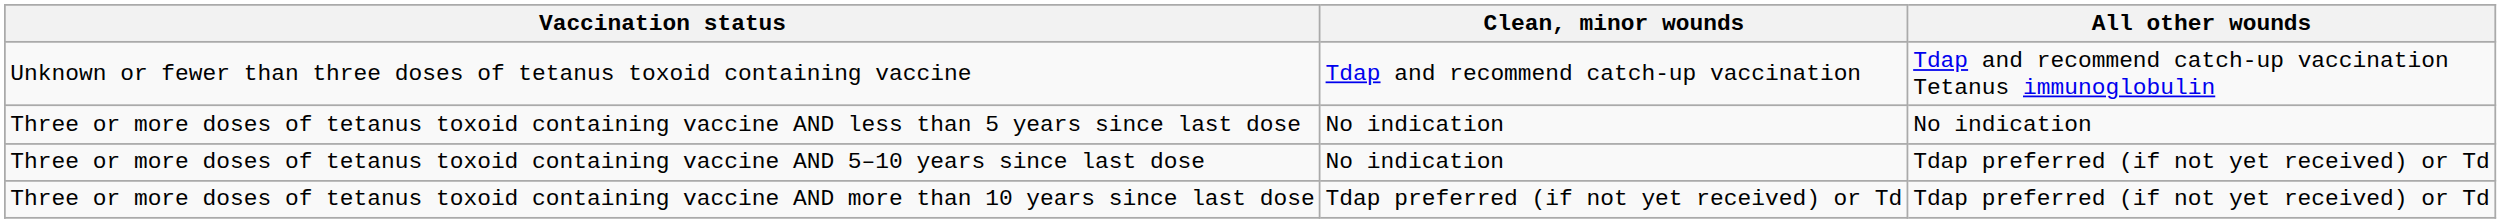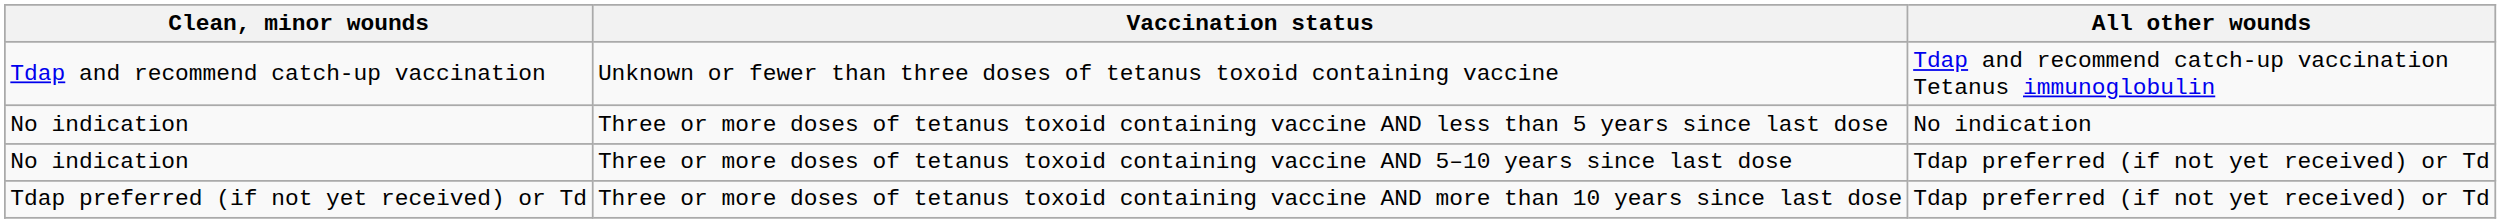columns swapped: Vaccination status <-> Clean, minor wounds
